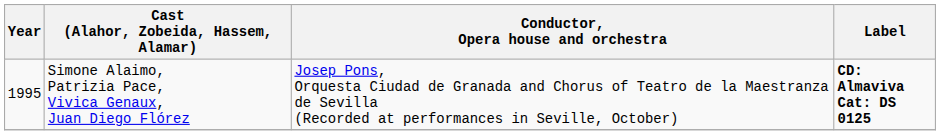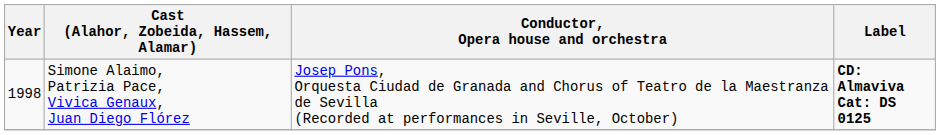row 2 | Year: 1995 -> 1998
